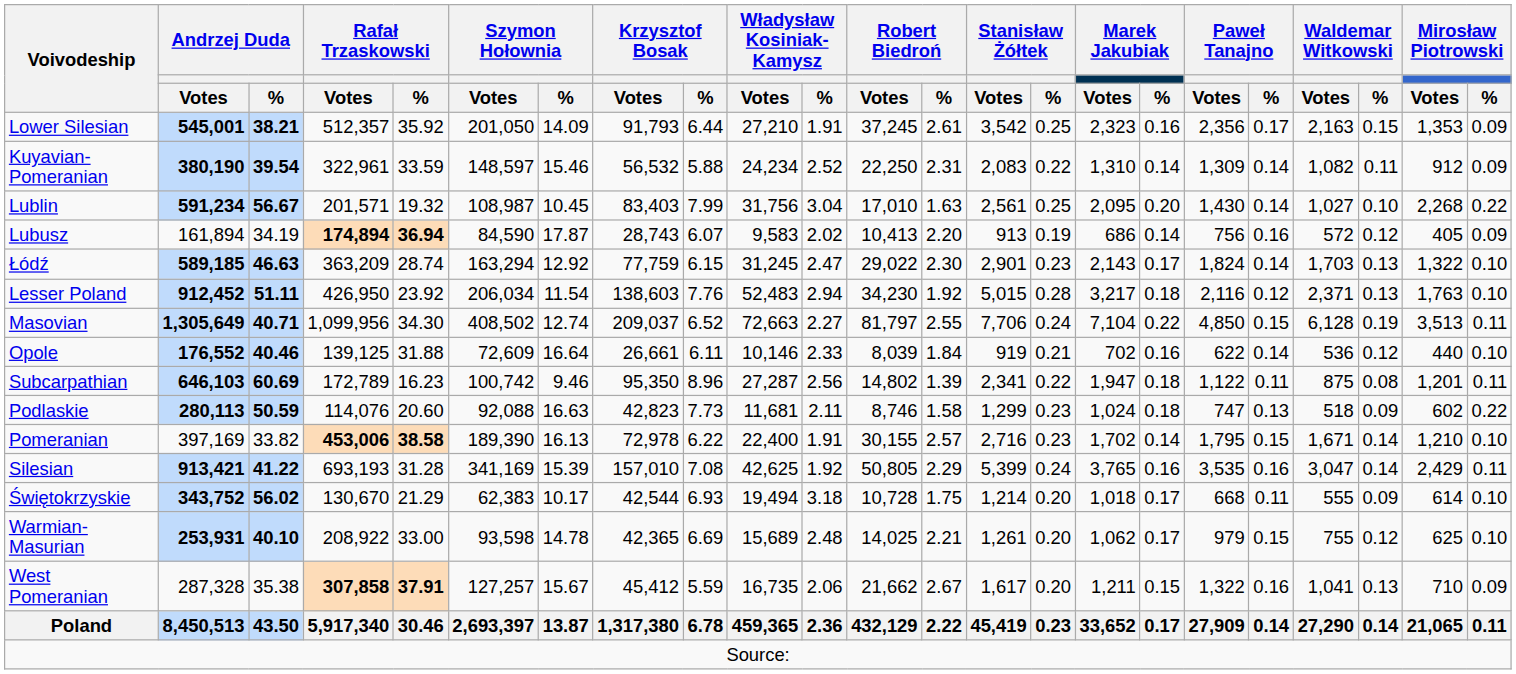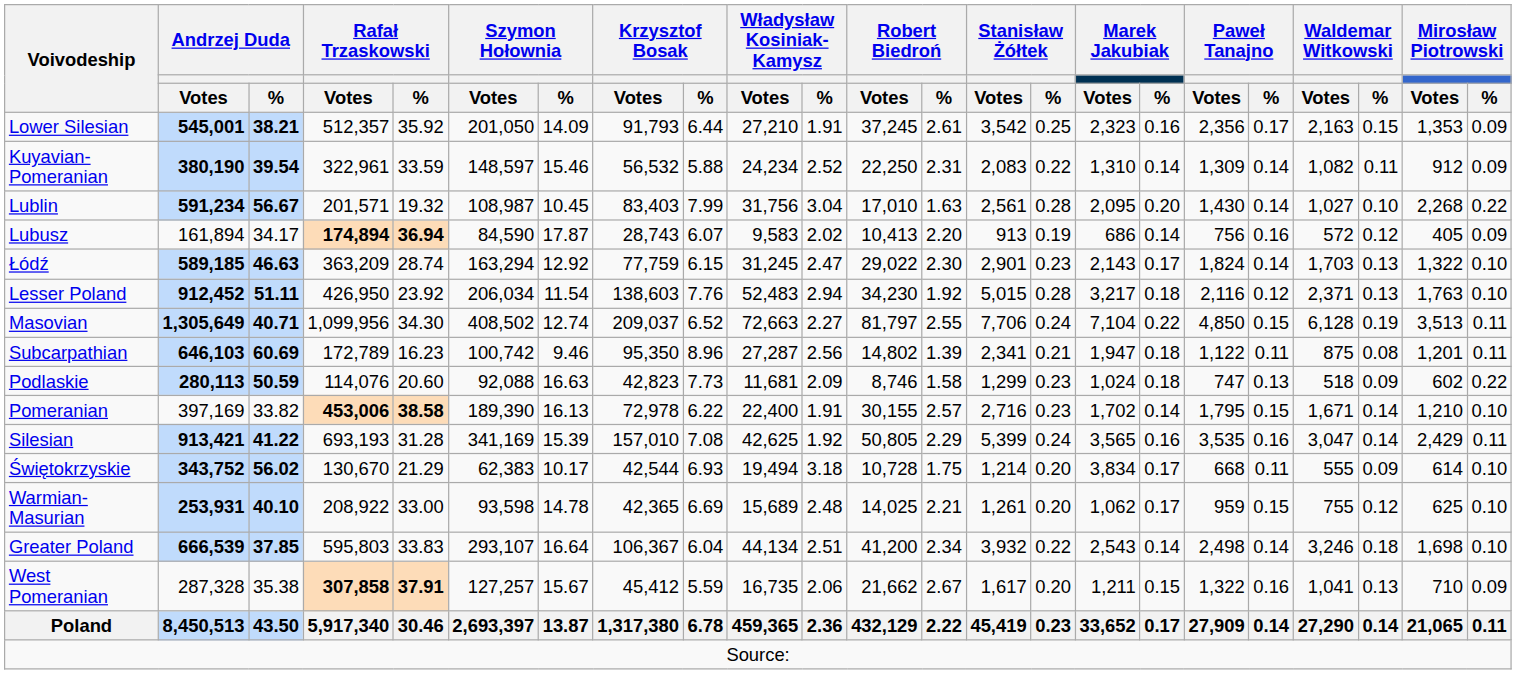Lublin | Stanisław Żółtek / %: 0.25 -> 0.28
Lubusz | Andrzej Duda / %: 34.19 -> 34.17
- row: Opole | 176,552 | 40.46 | 139,125 | 31.88 | 72,609 | 16.64 | 26,661 | 6.11 | 10,146 | 2.33 | 8,039 | 1.84 | 919 | 0.21 | 702 | 0.16 | 622 | 0.14 | 536 | 0.12 | 440 | 0.10
Subcarpathian | Stanisław Żółtek / %: 0.22 -> 0.21
Podlaskie | Władysław Kosiniak-Kamysz / %: 2.11 -> 2.09
Silesian | Marek Jakubiak / Votes: 3,765 -> 3,565
Świętokrzyskie | Marek Jakubiak / Votes: 1,018 -> 3,834
Warmian-Masurian | Paweł Tanajno / Votes: 979 -> 959
+ row: Greater Poland | 666,539 | 37.85 | 595,803 | 33.83 | 293,107 | 16.64 | 106,367 | 6.04 | 44,134 | 2.51 | 41,200 | 2.34 | 3,932 | 0.22 | 2,543 | 0.14 | 2,498 | 0.14 | 3,246 | 0.18 | 1,698 | 0.10
